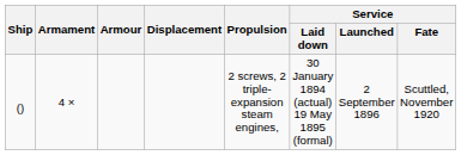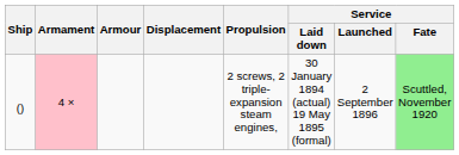() | Armament: no background -> pink background
() | Service / Fate: no background -> lightgreen background
